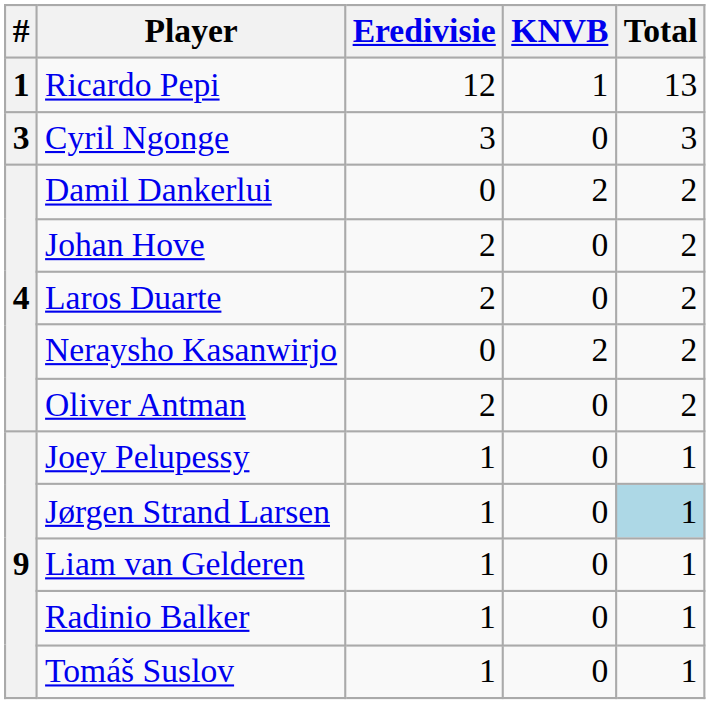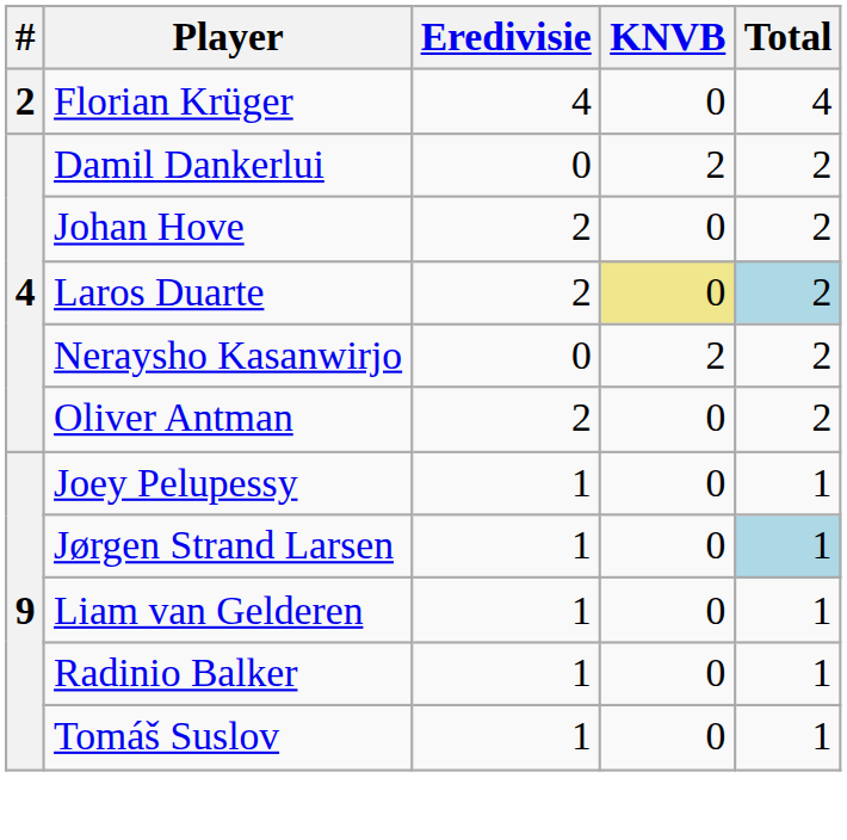- row: 1 | Ricardo Pepi | 12 | 1 | 13
+ row: 2 | Florian Krüger | 4 | 0 | 4
- row: 3 | Cyril Ngonge | 3 | 0 | 3
Laros Duarte | KNVB: no background -> khaki background
Laros Duarte | Total: no background -> lightblue background
